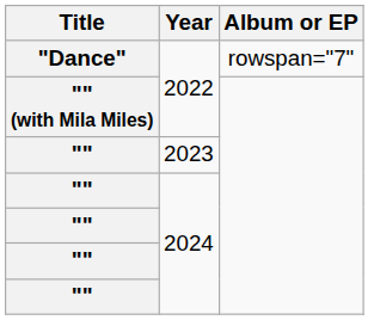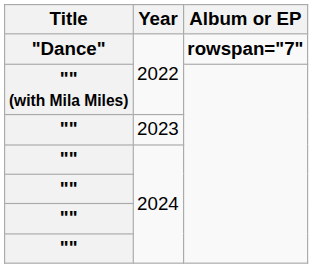"Dance" / 2022 | Album or EP: normal -> bold
